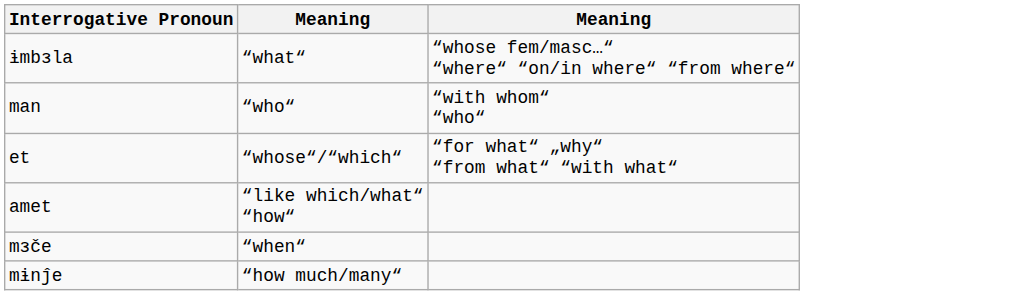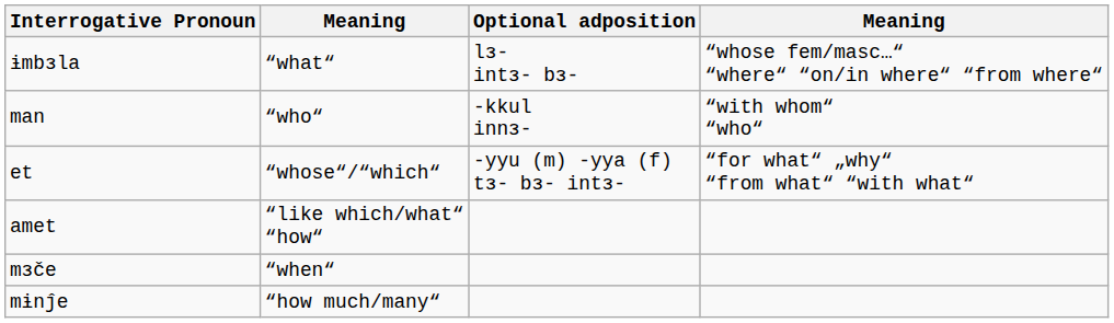+ column: Optional adposition | lɜ- intɜ- bɜ- | -kkul innɜ- | -yyu (m) -yya (f) tɜ- bɜ- intɜ-
